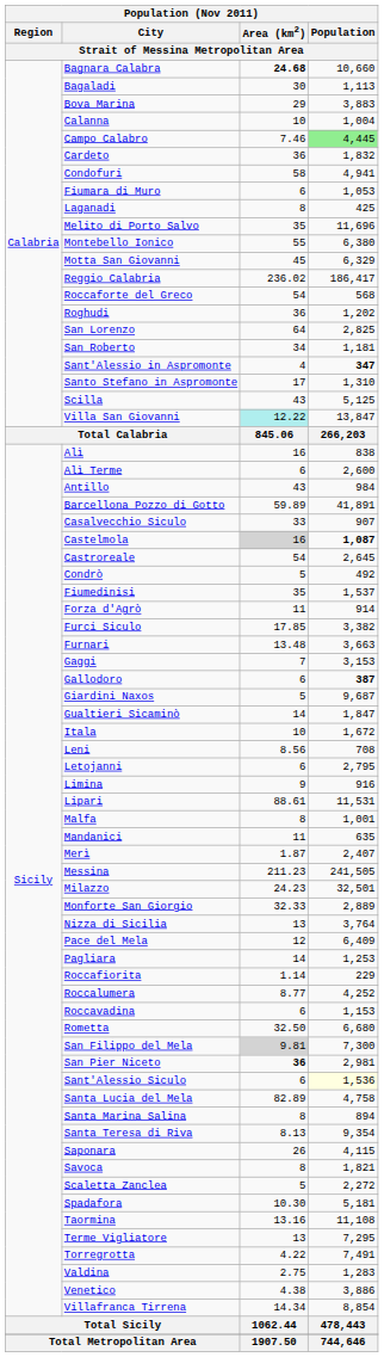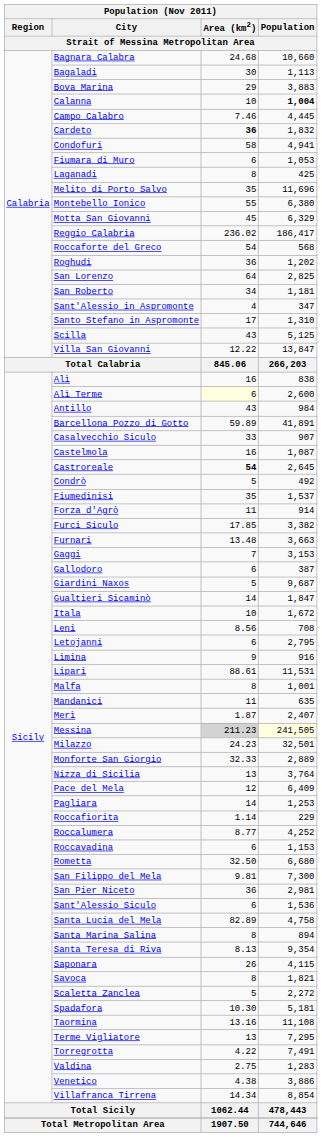Bagnara Calabra | Area (km2): bold -> normal
Calanna | Population: normal -> bold
Campo Calabro | Population: lightgreen background -> no background
Cardeto | Area (km2): normal -> bold
Sant'Alessio in Aspromonte | Population: bold -> normal
Villa San Giovanni | Area (km2): paleturquoise background -> no background
Alì Terme | Area (km2): no background -> lightyellow background
Castelmola | Area (km2): lightgrey background -> no background
Castelmola | Population: bold -> normal
Castroreale | Area (km2): normal -> bold
Gallodoro | Population: bold -> normal
Messina | Area (km2): no background -> lightgrey background
Messina | Population: no background -> lightyellow background
San Filippo del Mela | Area (km2): lightgrey background -> no background
San Pier Niceto | Area (km2): bold -> normal
Sant'Alessio Siculo | Population: lightyellow background -> no background
